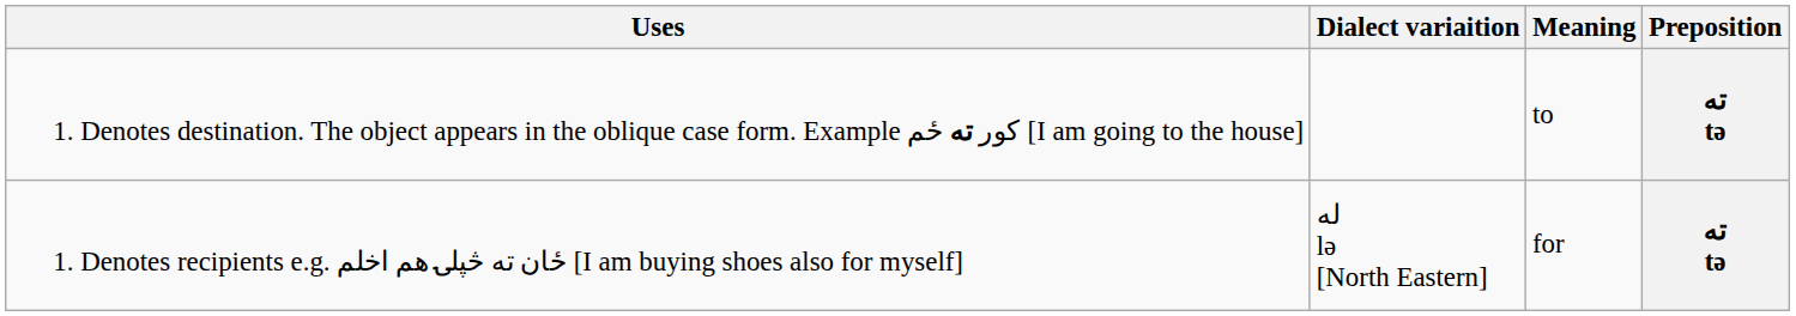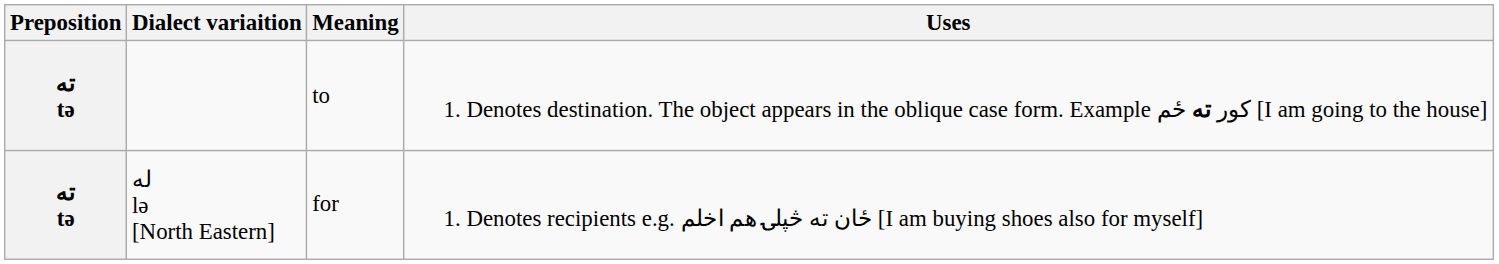columns swapped: Preposition <-> Uses
